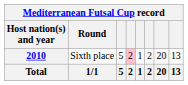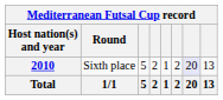2010 | column 4: pink background -> no background
2010 | column 7: no background -> lavender background
